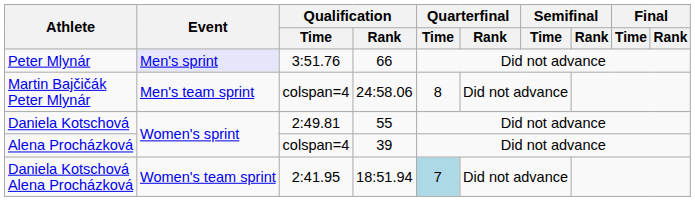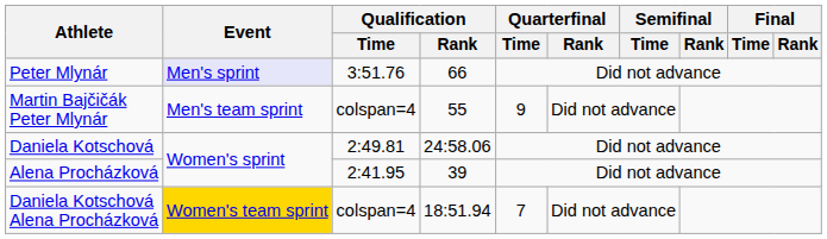Martin Bajčičák Peter Mlynár | Qualification / Rank: 24:58.06 -> 55
Martin Bajčičák Peter Mlynár | Quarterfinal / Time: 8 -> 9
Daniela Kotschová | Qualification / Rank: 55 -> 24:58.06
Alena Procházková | Qualification / Time: colspan=4 -> 2:41.95
Daniela Kotschová Alena Procházková | Event: no background -> gold background
Daniela Kotschová Alena Procházková | Qualification / Time: 2:41.95 -> colspan=4
Daniela Kotschová Alena Procházková | Quarterfinal / Time: lightblue background -> no background
